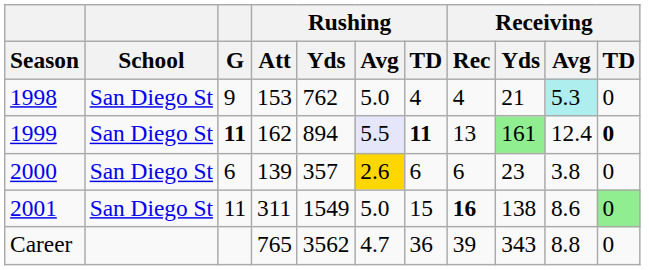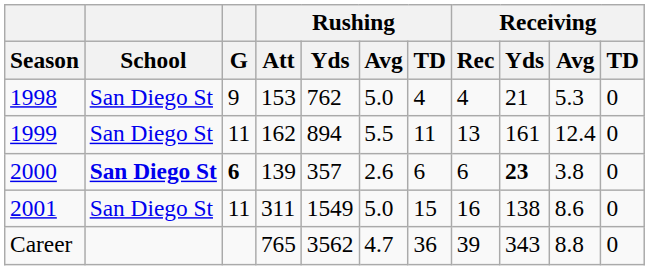1998 | Receiving / Avg: paleturquoise background -> no background
1999 | G: bold -> normal
1999 | Rushing / Avg: lavender background -> no background
1999 | Rushing / TD: bold -> normal
1999 | Receiving / Yds: lightgreen background -> no background
1999 | Receiving / TD: bold -> normal
2000 | School: normal -> bold
2000 | G: normal -> bold
2000 | Rushing / Avg: gold background -> no background
2000 | Receiving / Yds: normal -> bold
2001 | Receiving / Rec: bold -> normal
2001 | Receiving / TD: lightgreen background -> no background
